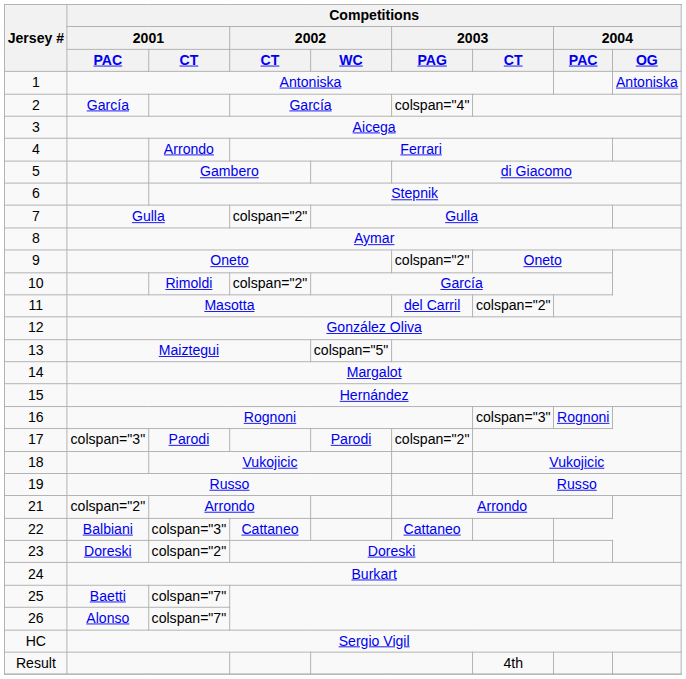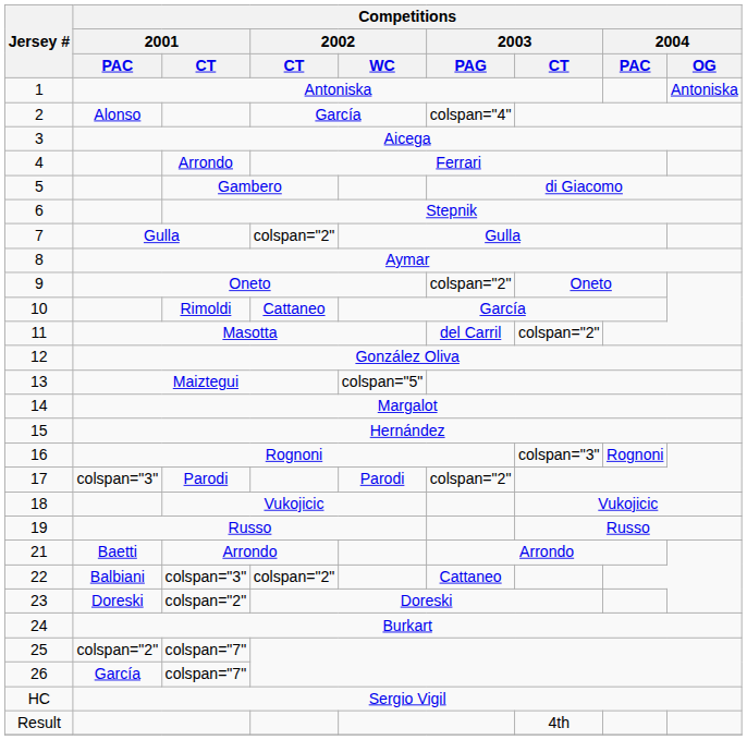2 | Competitions / 2001 / PAC: García -> Alonso
10 | Competitions / 2002 / CT: colspan="2" -> Cattaneo
21 | Competitions / 2001 / PAC: colspan="2" -> Baetti
22 | Competitions / 2002 / CT: Cattaneo -> colspan="2"
25 | Competitions / 2001 / PAC: Baetti -> colspan="2"
26 | Competitions / 2001 / PAC: Alonso -> García
